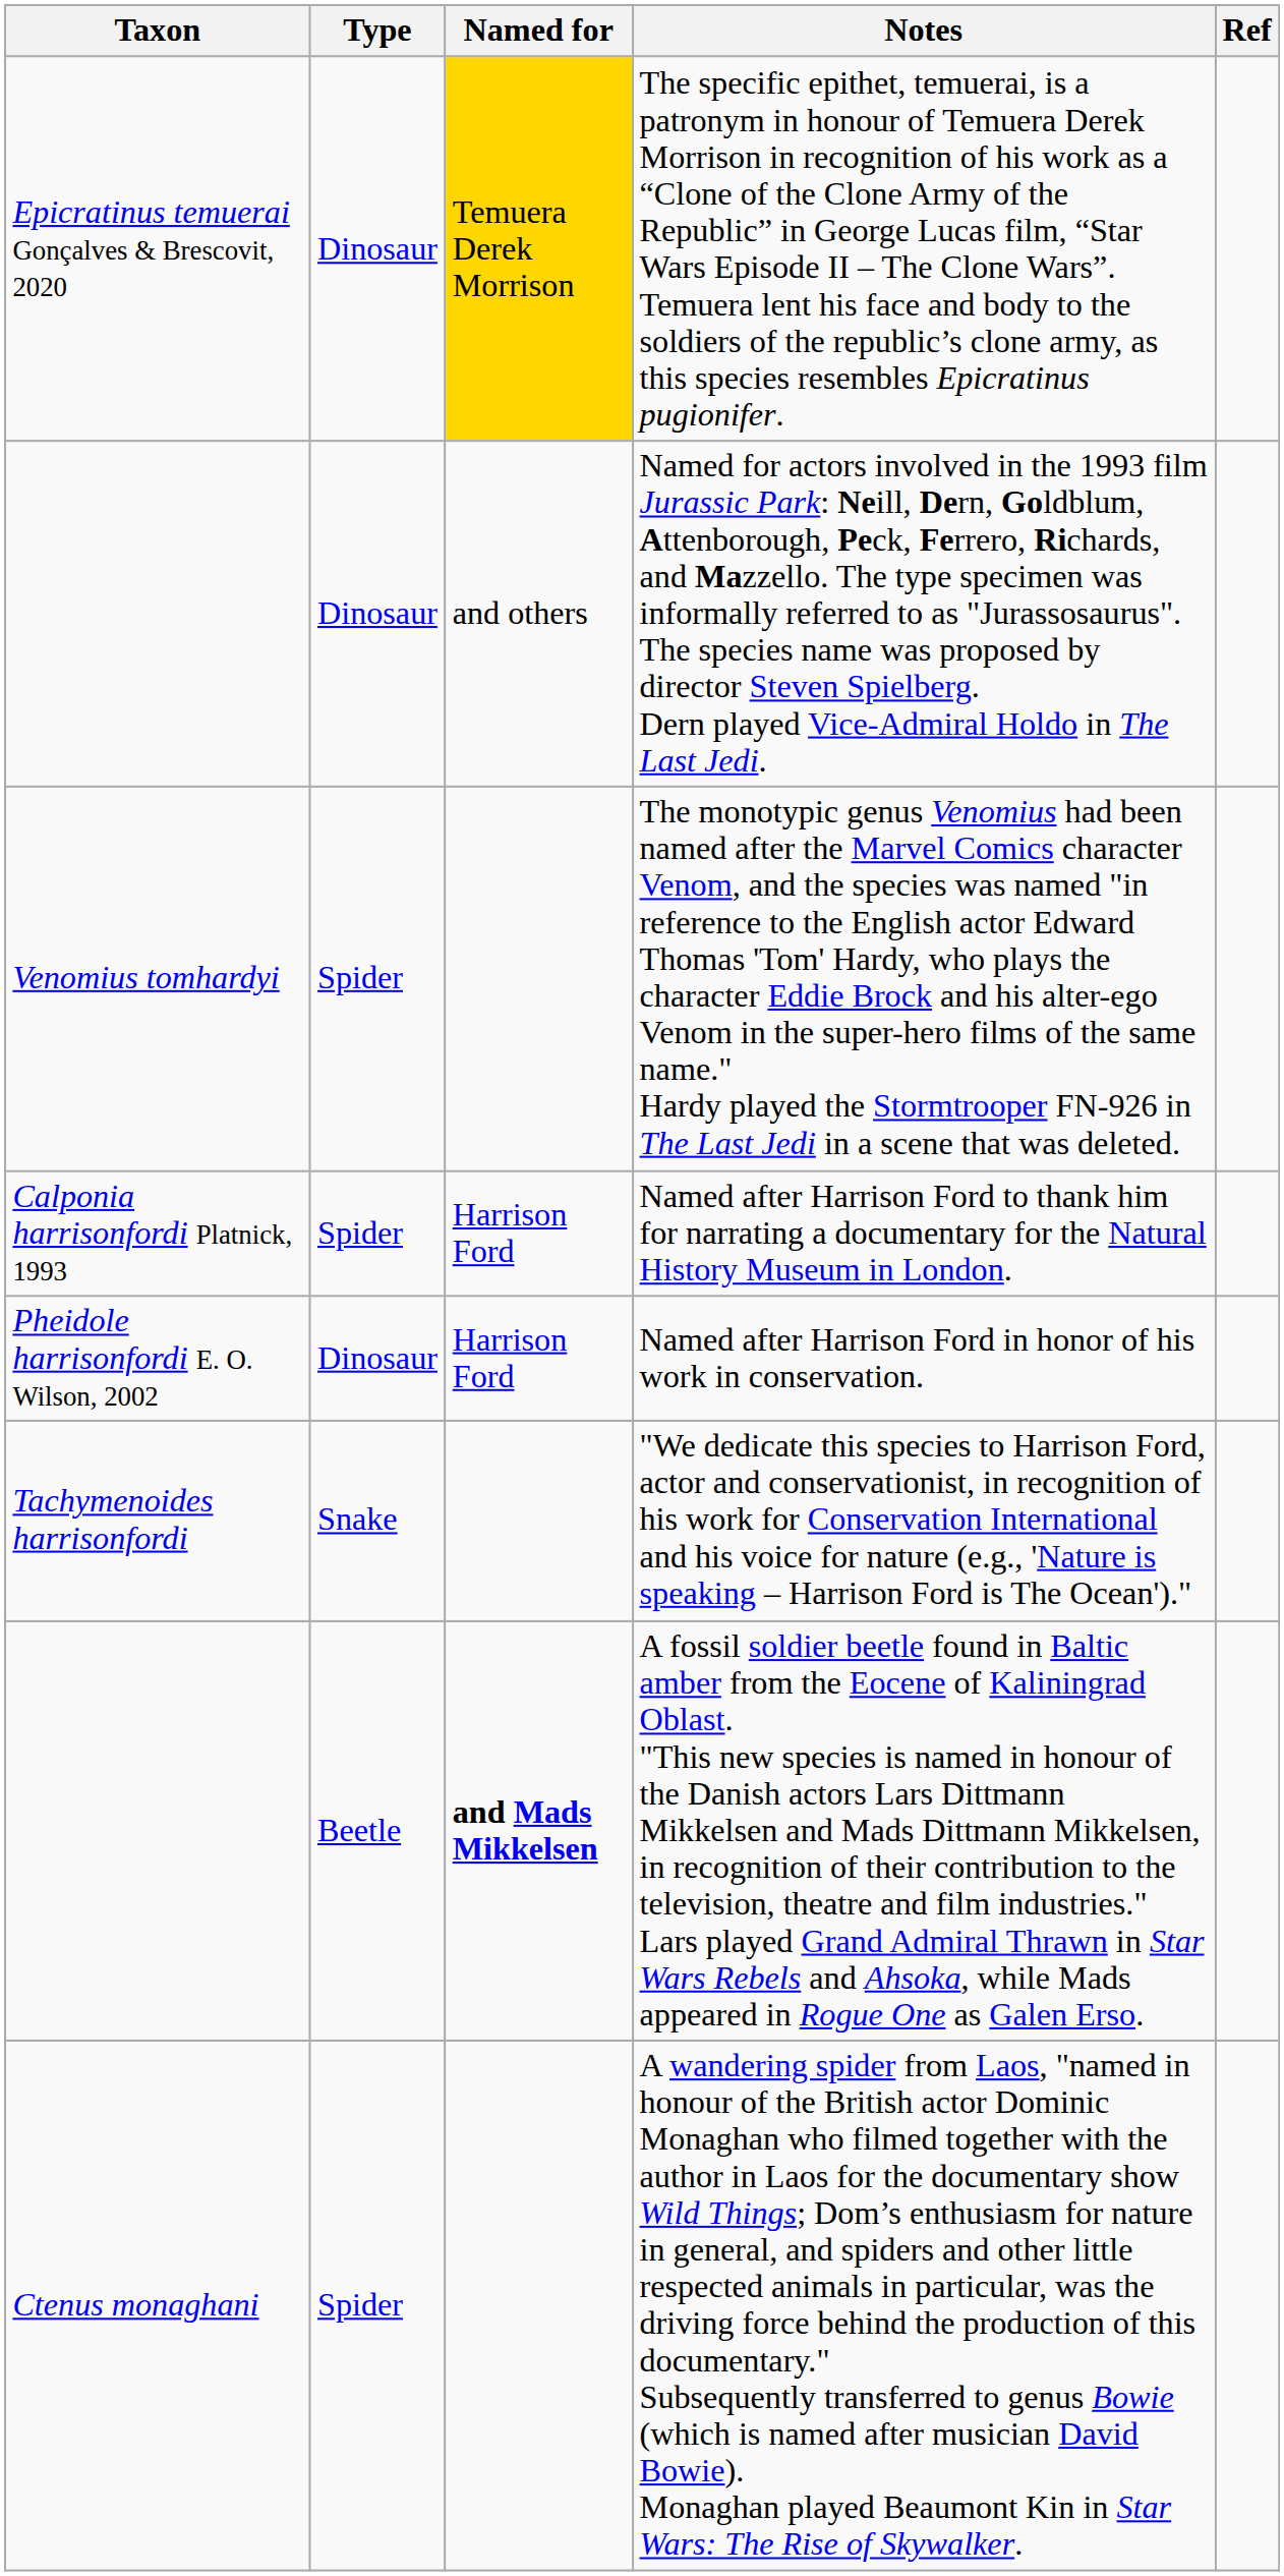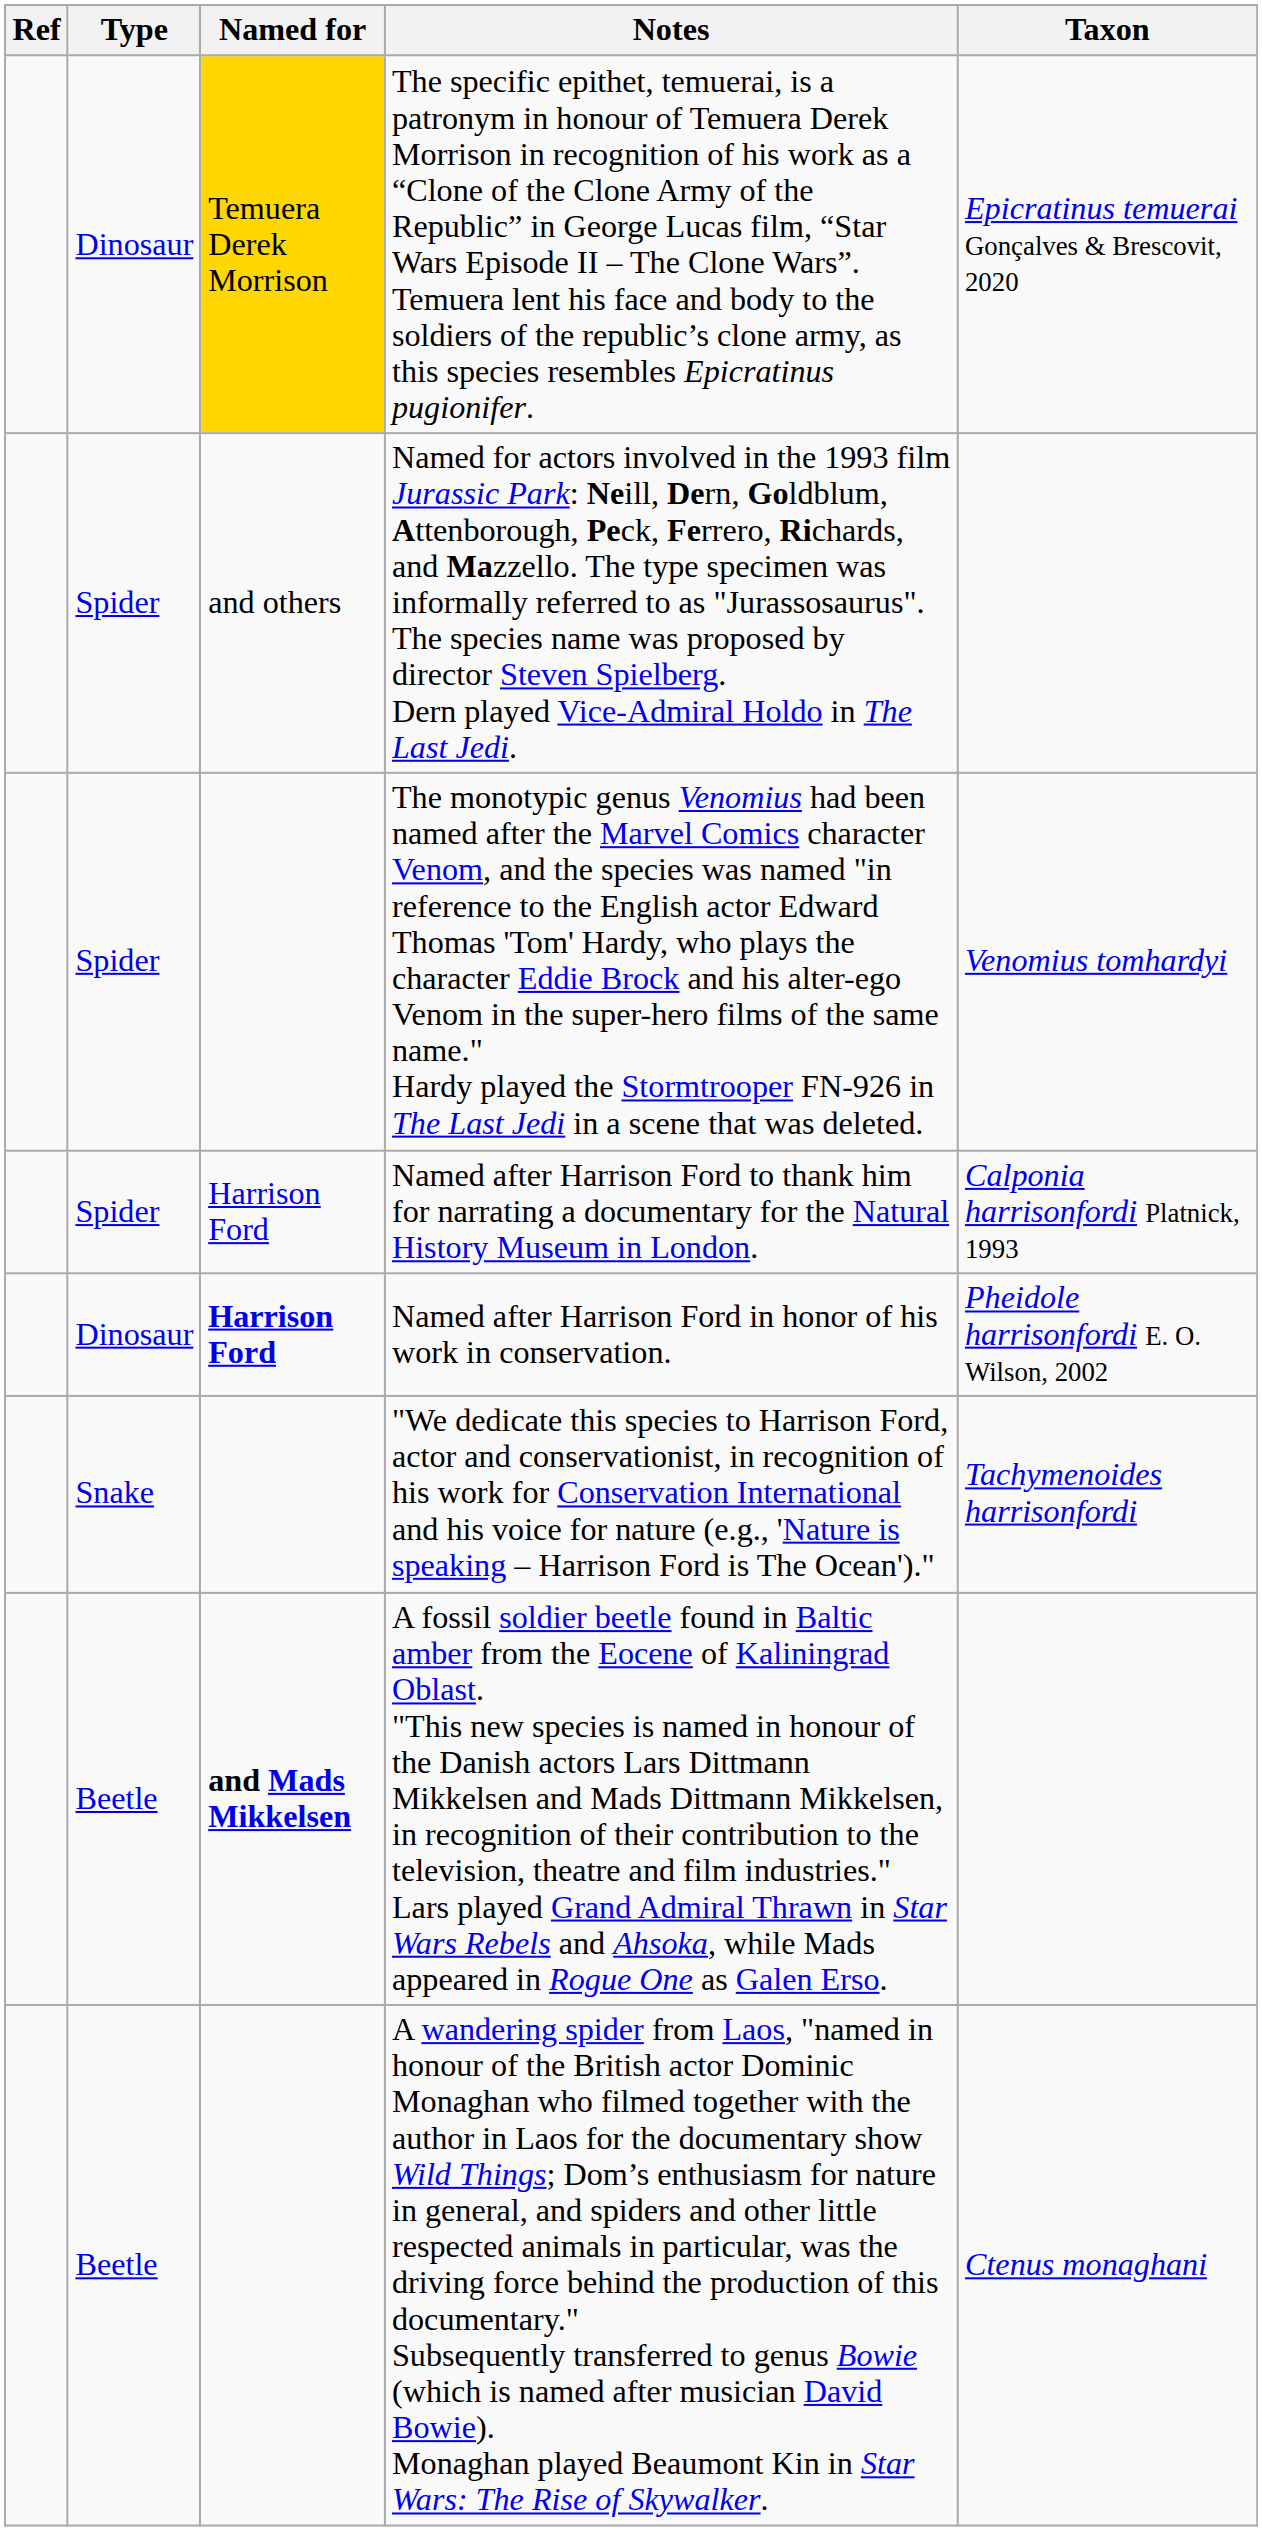columns swapped: Taxon <-> Ref
row 3 | Type: Dinosaur -> Spider
row 6 | Named for: normal -> bold
row 9 | Type: Spider -> Beetle
